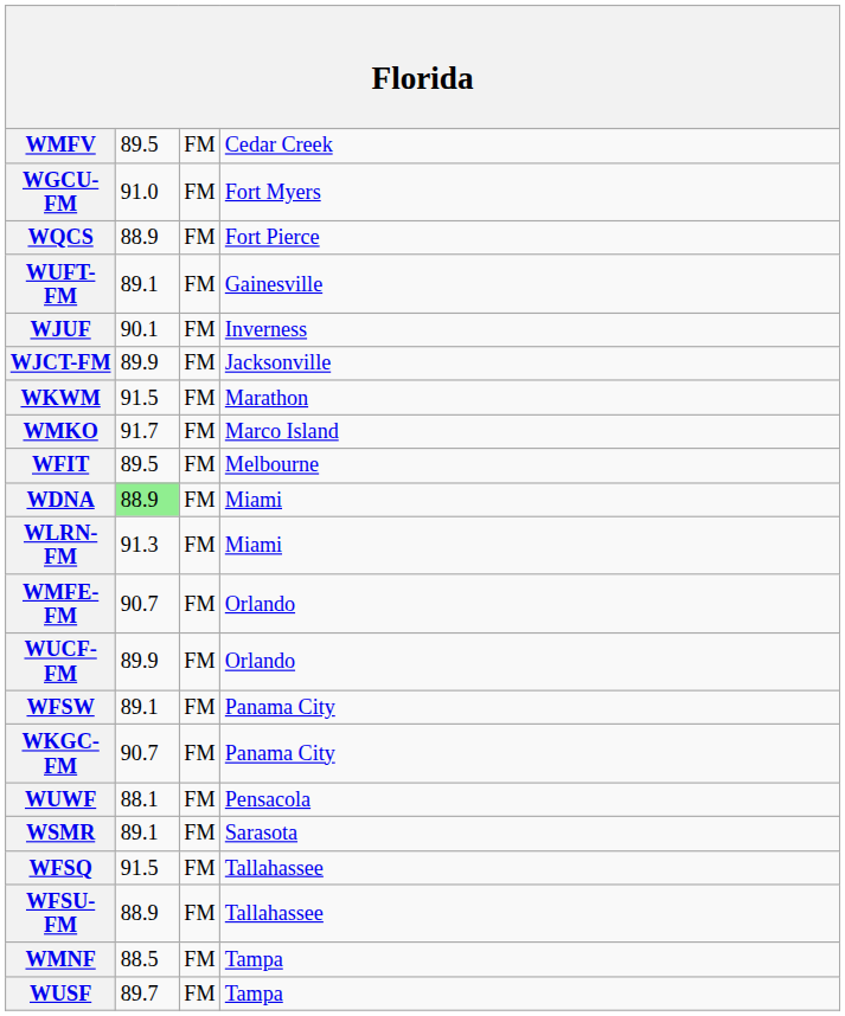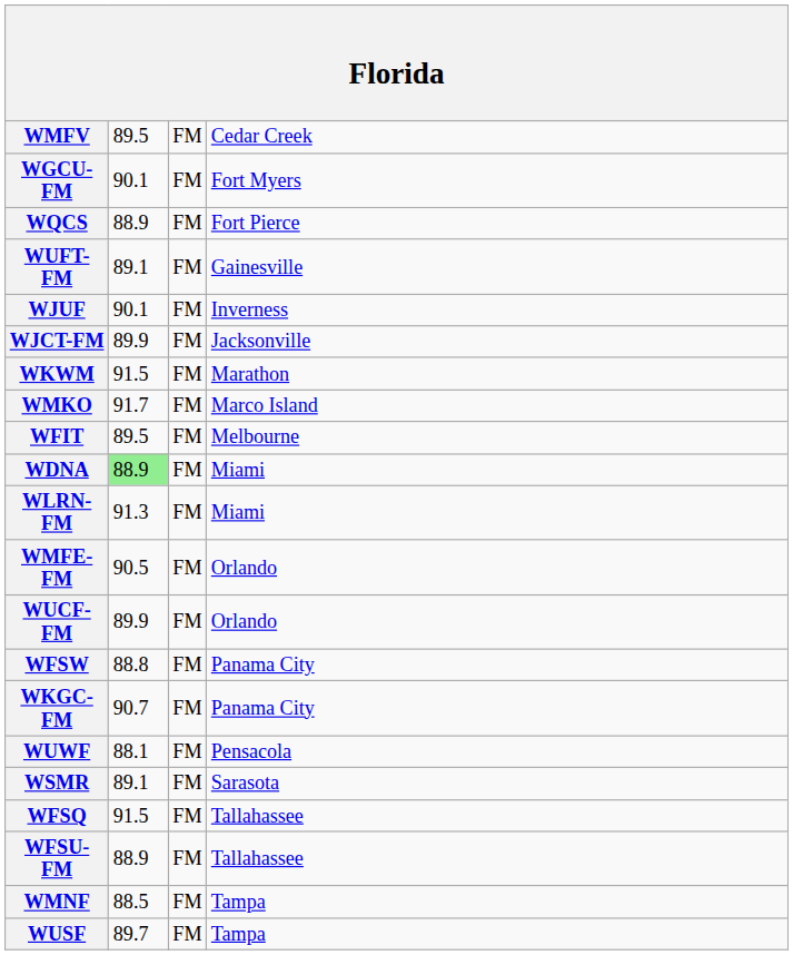WGCU-FM | column 2: 91.0 -> 90.1
WMFE-FM | column 2: 90.7 -> 90.5
WFSW | column 2: 89.1 -> 88.8
